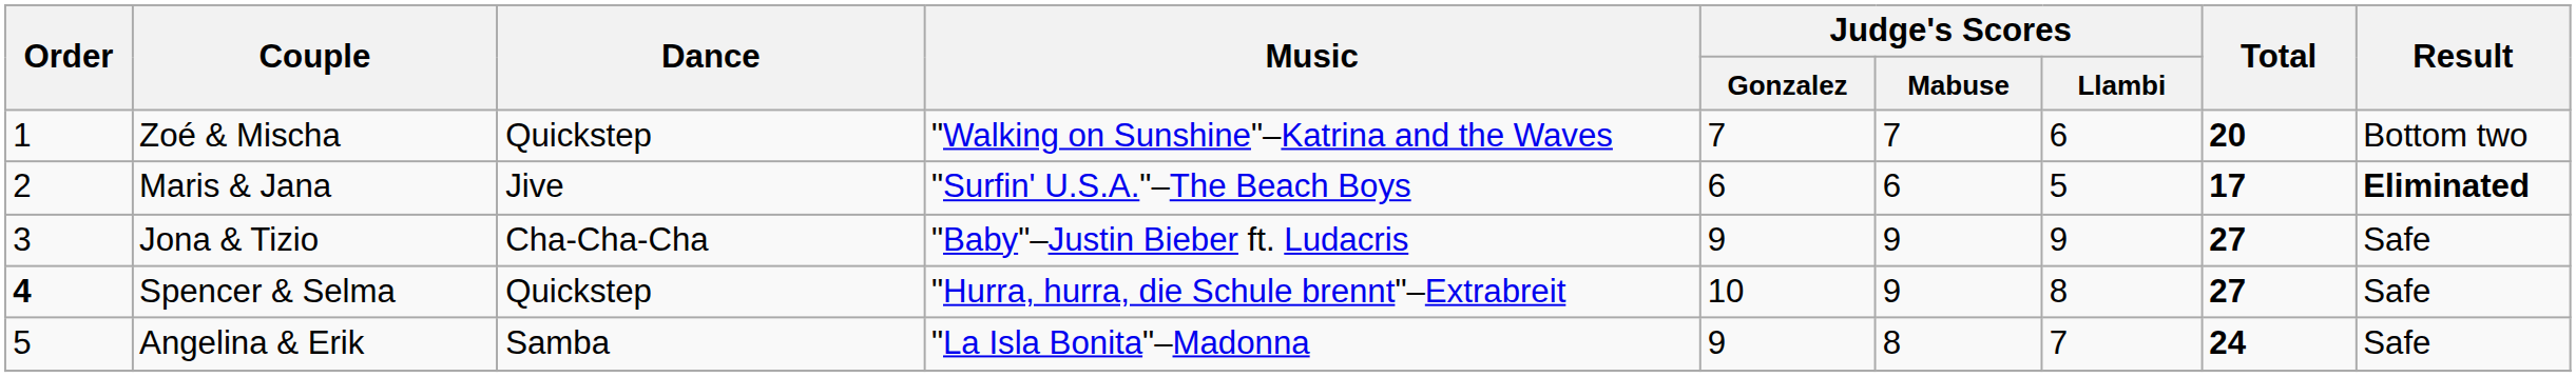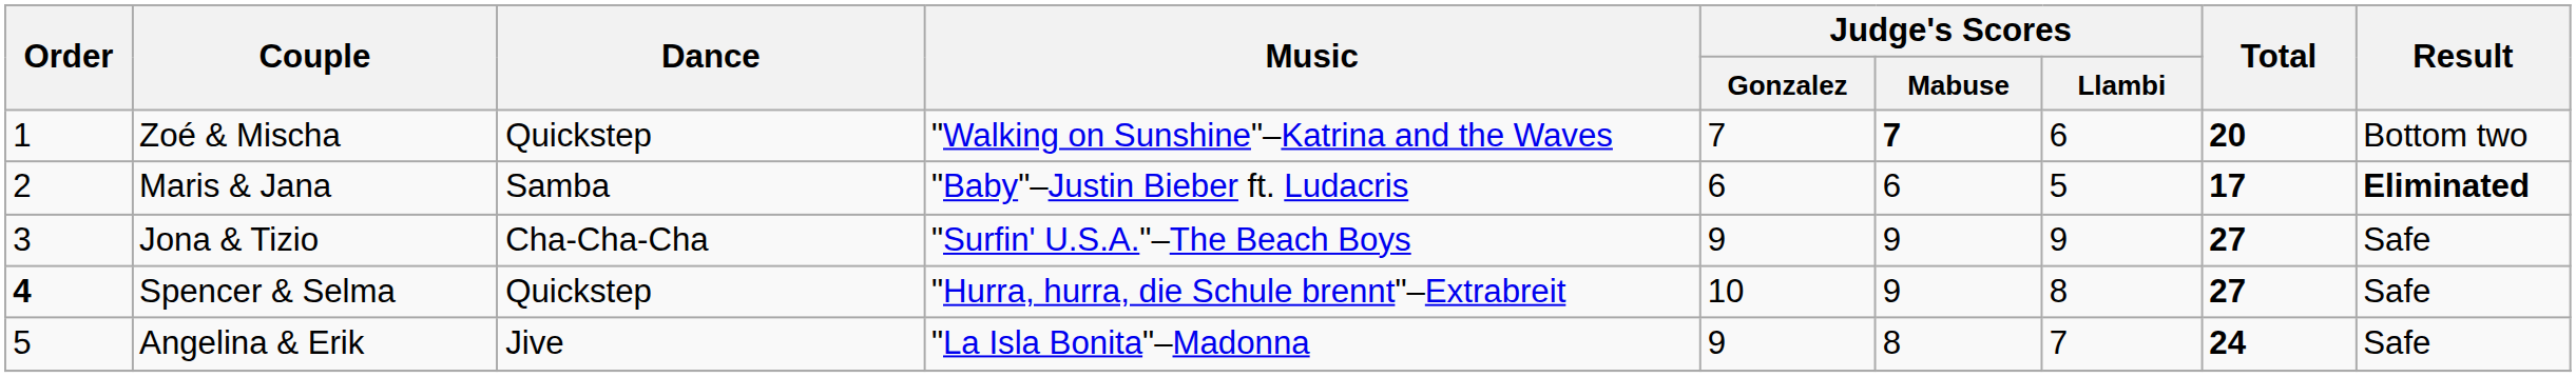Zoé & Mischa | Judge's Scores / Mabuse: normal -> bold
Maris & Jana | Dance: Jive -> Samba
Maris & Jana | Music: "Surfin' U.S.A."–The Beach Boys -> "Baby"–Justin Bieber ft. Ludacris
Jona & Tizio | Music: "Baby"–Justin Bieber ft. Ludacris -> "Surfin' U.S.A."–The Beach Boys
Angelina & Erik | Dance: Samba -> Jive
